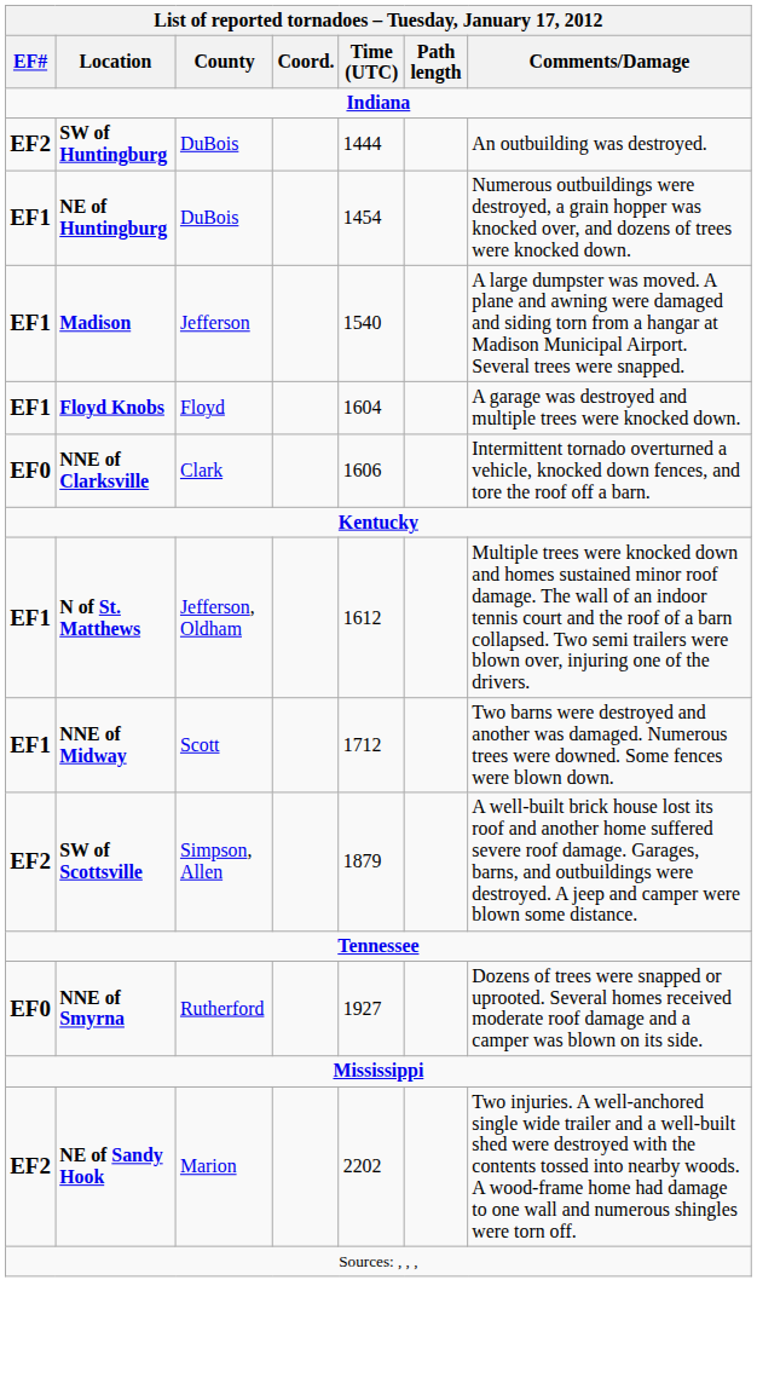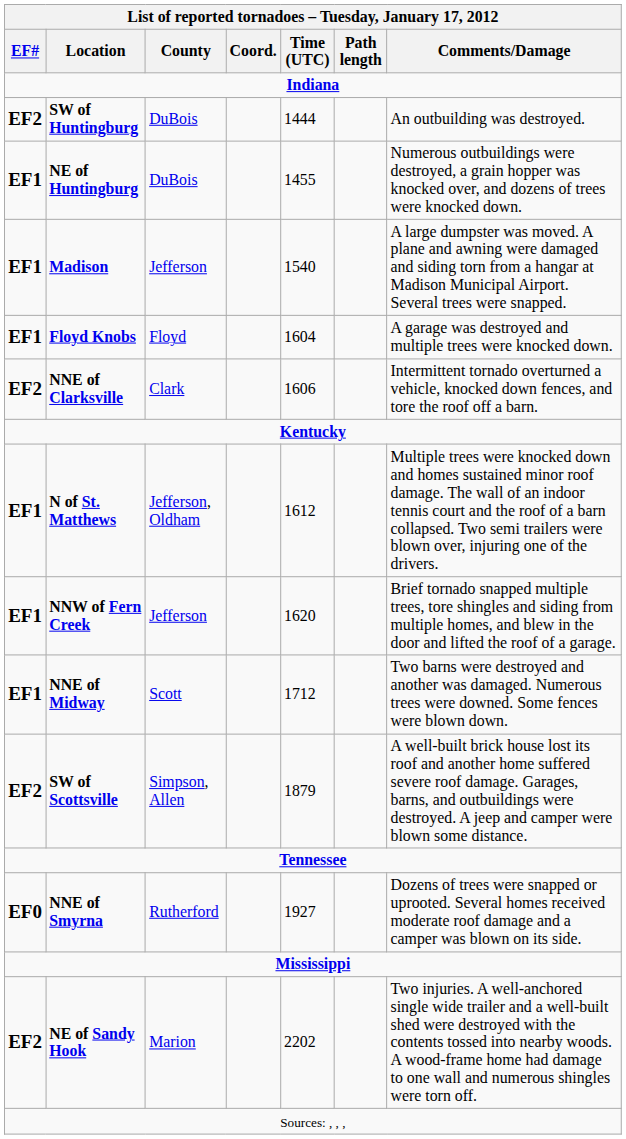NE of Huntingburg | Time (UTC): 1454 -> 1455
NNE of Clarksville | EF#: EF0 -> EF2
+ row: EF1 | NNW of Fern Creek | Jefferson | 1620 | Brief tornado snapped multiple trees, tore shingles and siding from multiple homes, and blew in the door and lifted the roof of a garage.
